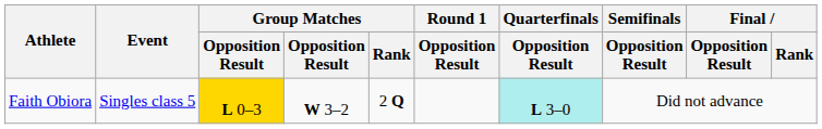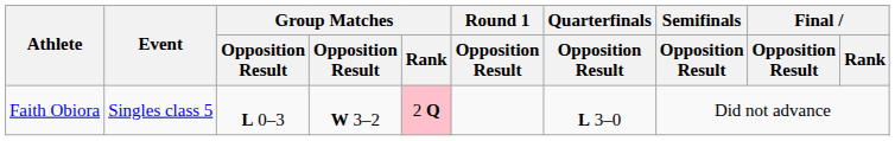Faith Obiora | column 3: gold background -> no background
Faith Obiora | Group Matches / Rank: no background -> pink background
Faith Obiora | Quarterfinals / Opposition Result: paleturquoise background -> no background
